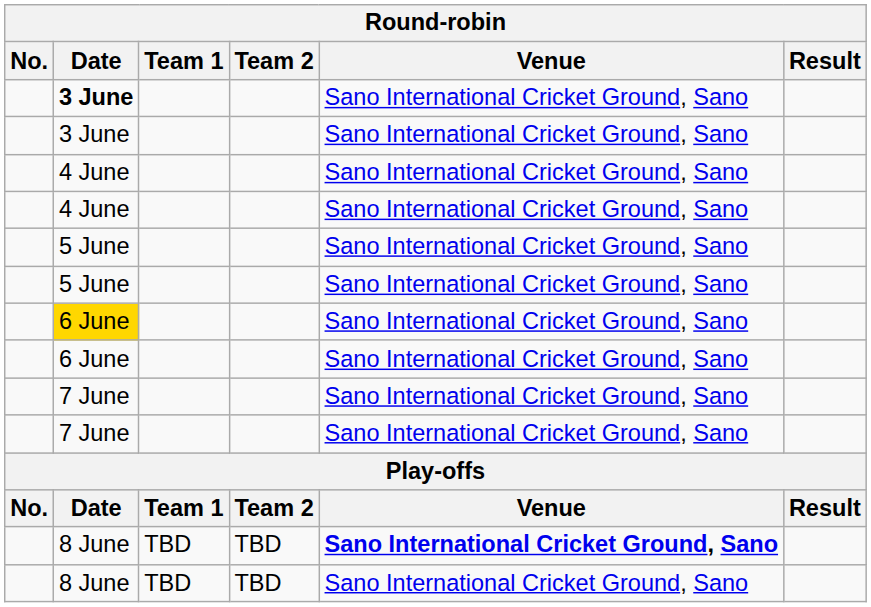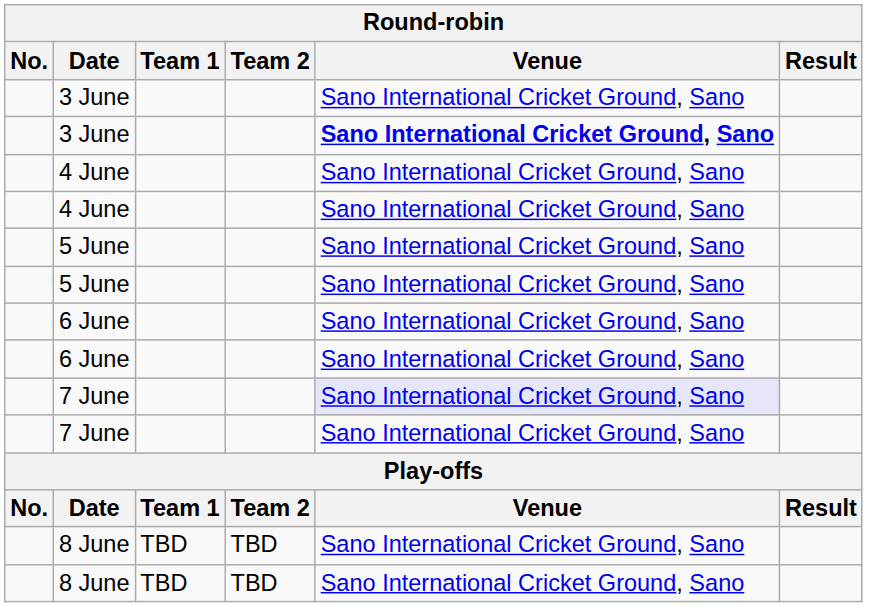row 3 | Date: bold -> normal
row 4 | Venue: normal -> bold
row 9 | Date: gold background -> no background
row 11 | Venue: no background -> lavender background
row 15 | Venue: bold -> normal
